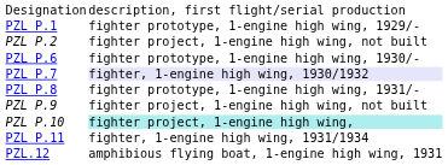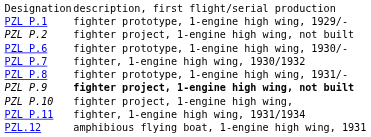PZL P.7 | column 2: lavender background -> no background
PZL P.9 | column 2: normal -> bold
PZL P.10 | column 2: paleturquoise background -> no background
